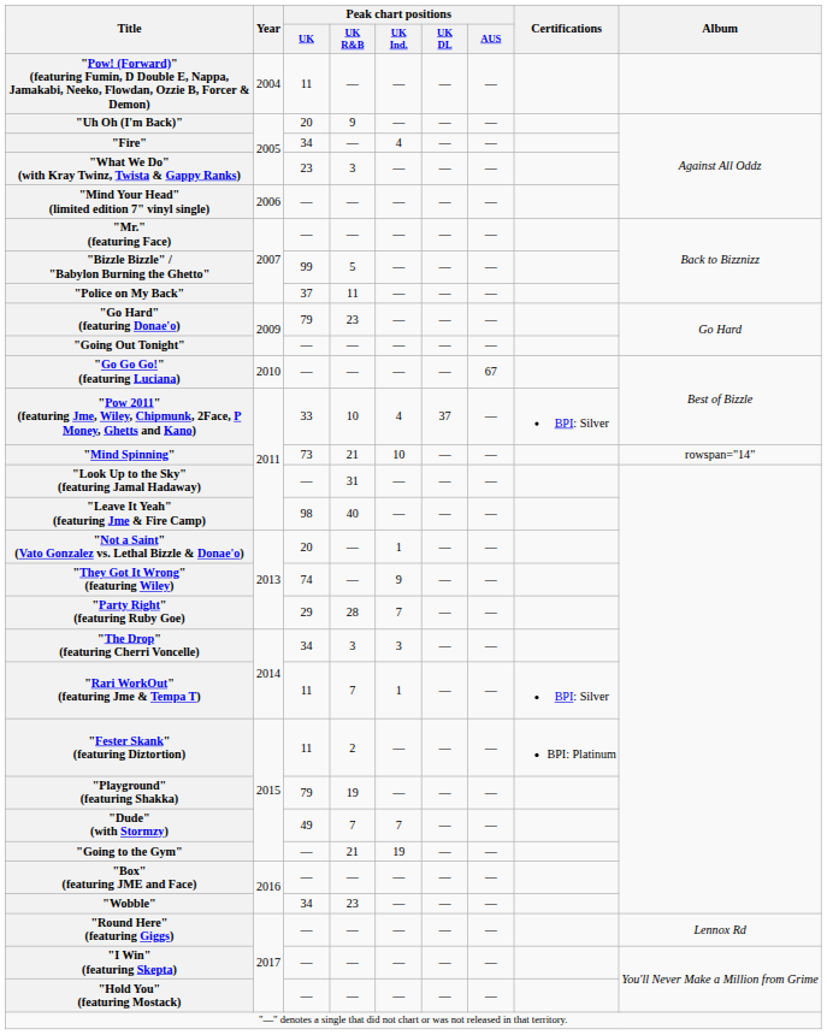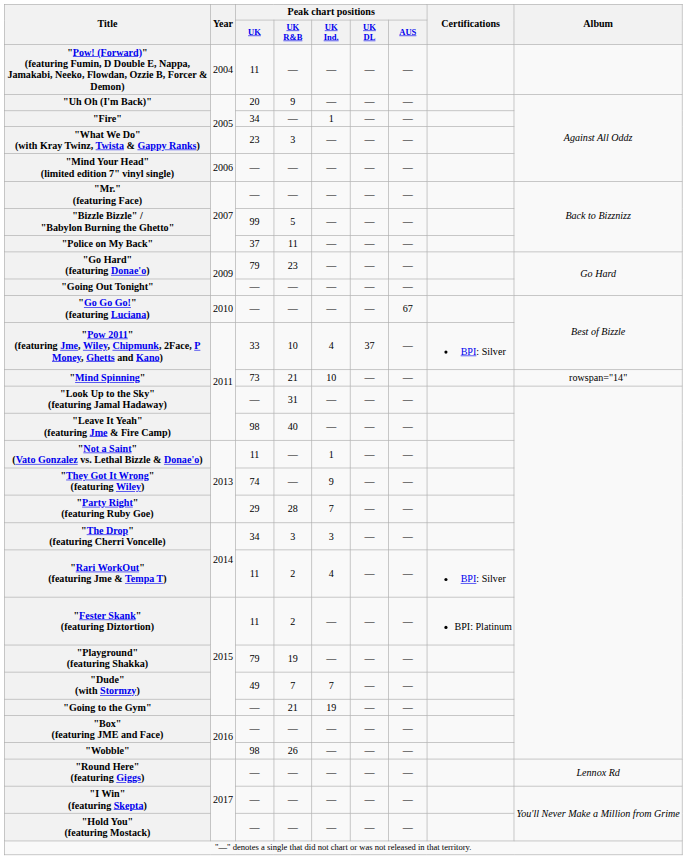"Fire" | Peak chart positions / UK Ind.: 4 -> 1
"Not a Saint" (Vato Gonzalez vs. Lethal Bizzle & Donae'o) | Peak chart positions / UK: 20 -> 11
"Rari WorkOut" (featuring Jme & Tempa T) | Peak chart positions / UK R&B: 7 -> 2
"Rari WorkOut" (featuring Jme & Tempa T) | Peak chart positions / UK Ind.: 1 -> 4
"Wobble" | Peak chart positions / UK: 34 -> 98
"Wobble" | Peak chart positions / UK R&B: 23 -> 26
